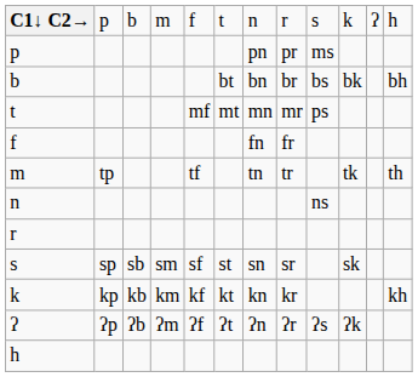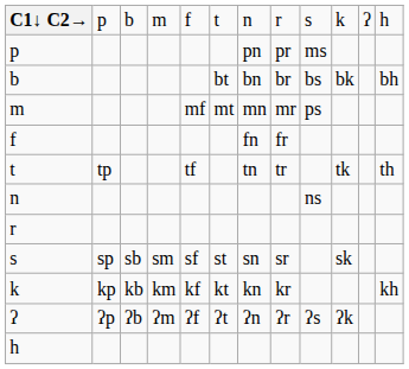row 4 | column 1: t -> m
row 6 | column 1: m -> t
